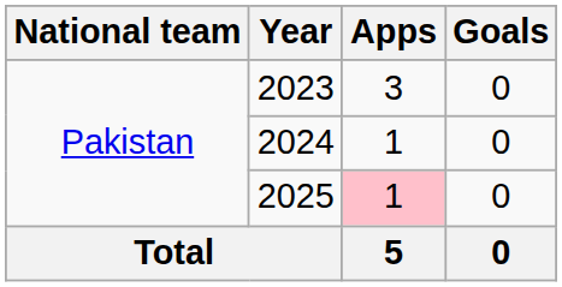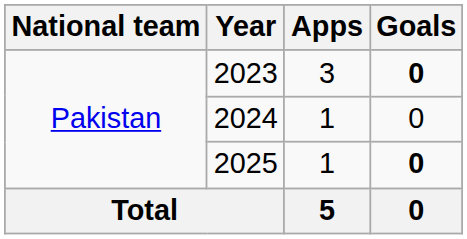2023 | Goals: normal -> bold
2025 | Apps: pink background -> no background
2025 | Goals: normal -> bold
